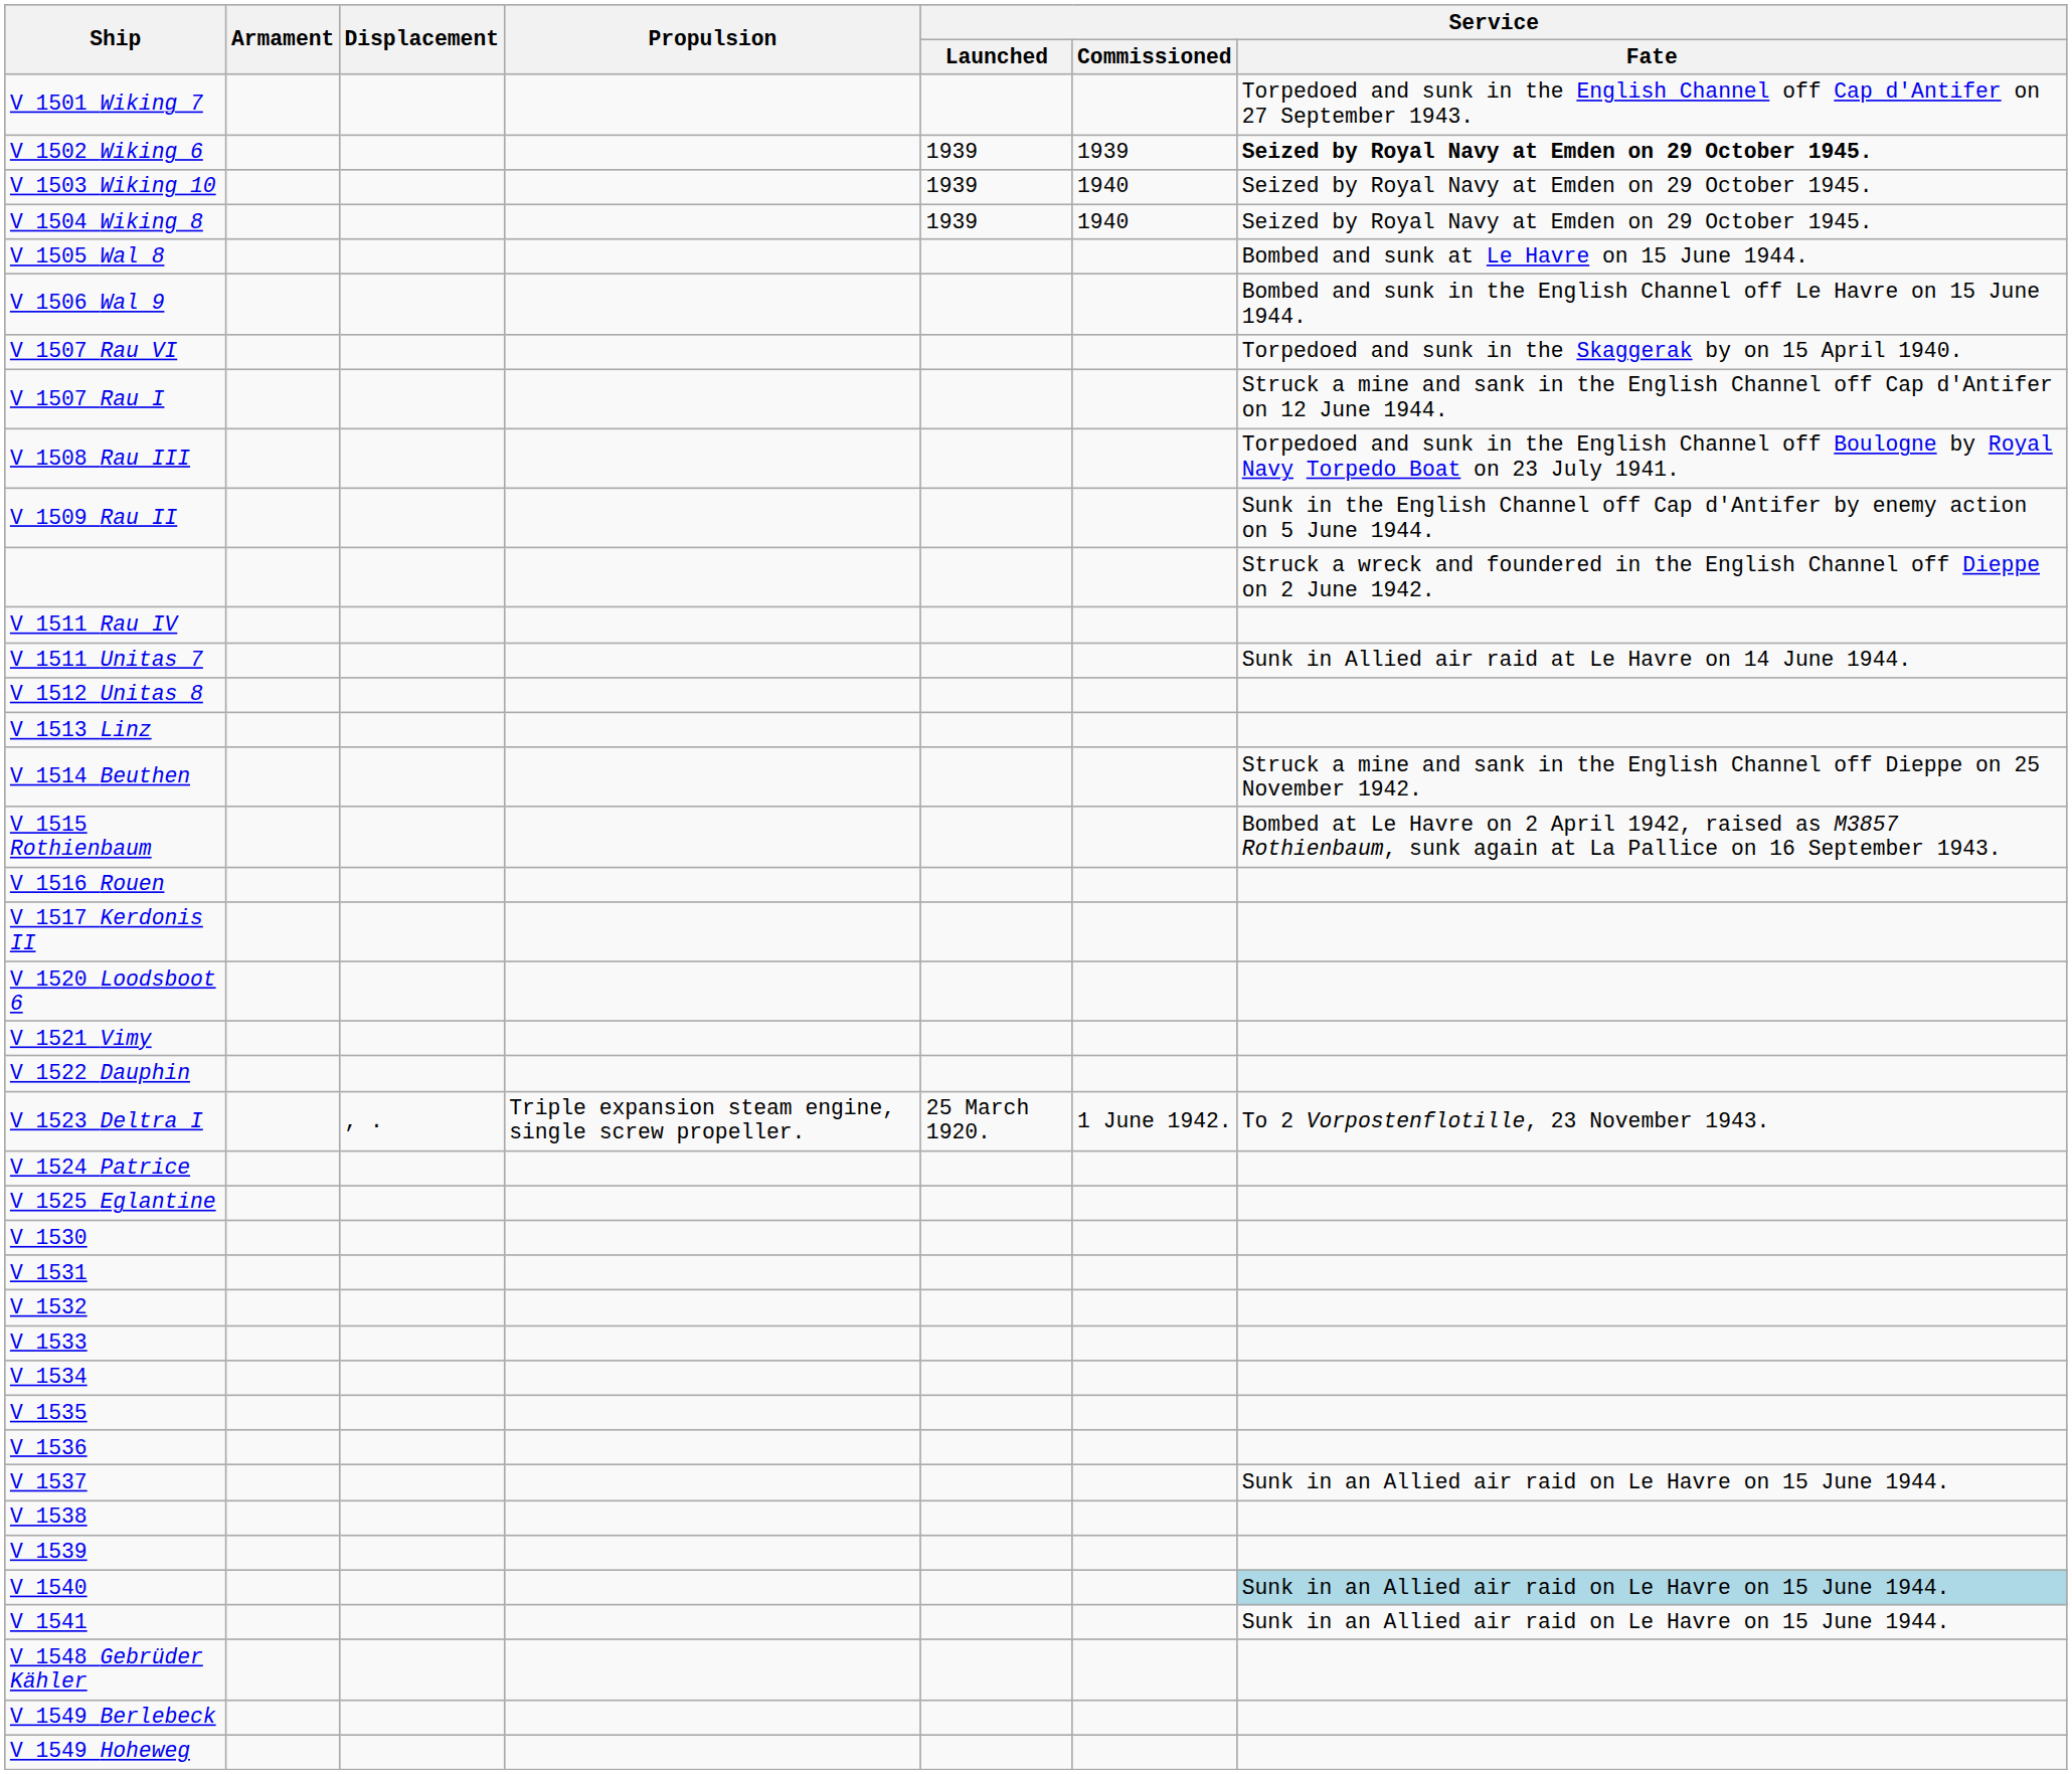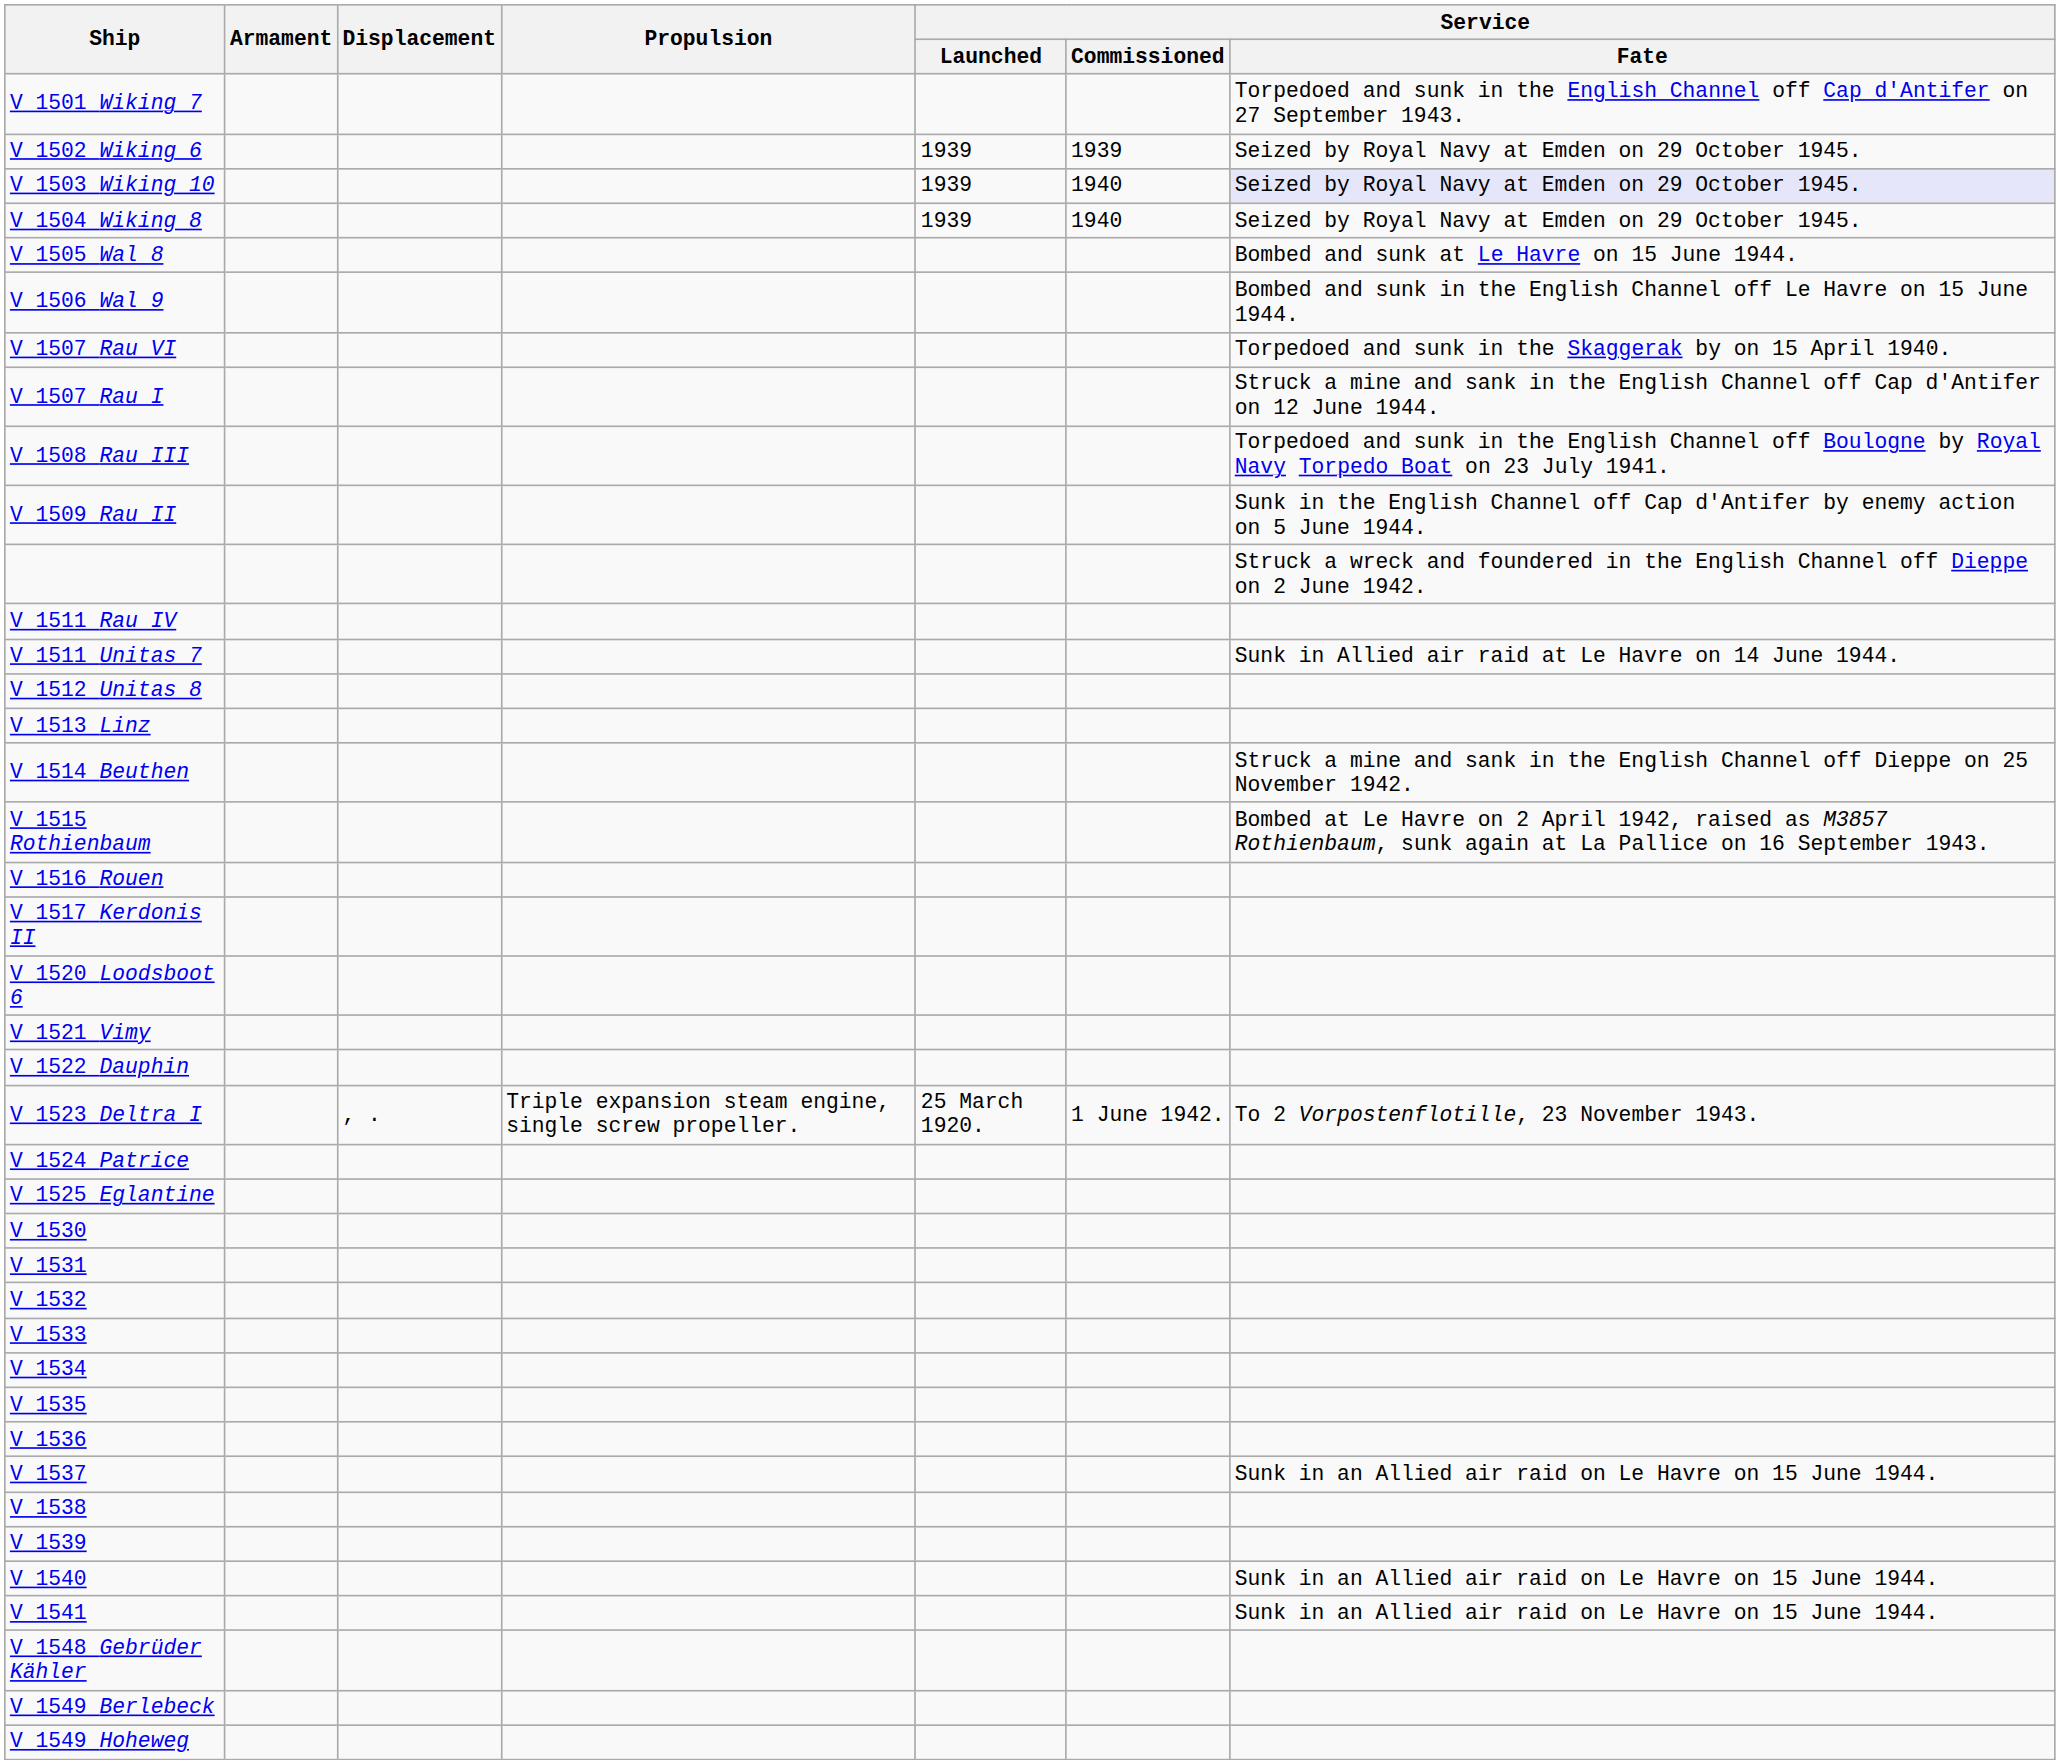V 1502 Wiking 6 | Service / Fate: bold -> normal
V 1503 Wiking 10 | Service / Fate: no background -> lavender background
V 1540 | Service / Fate: lightblue background -> no background
